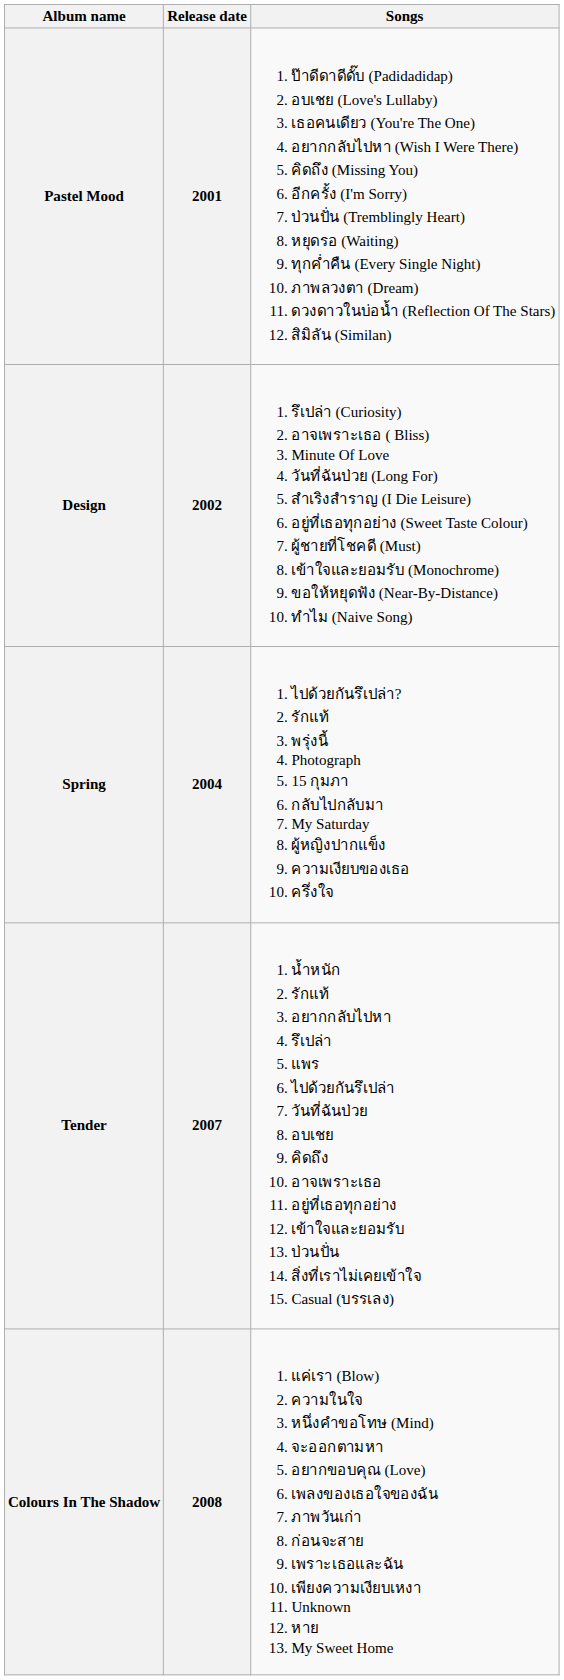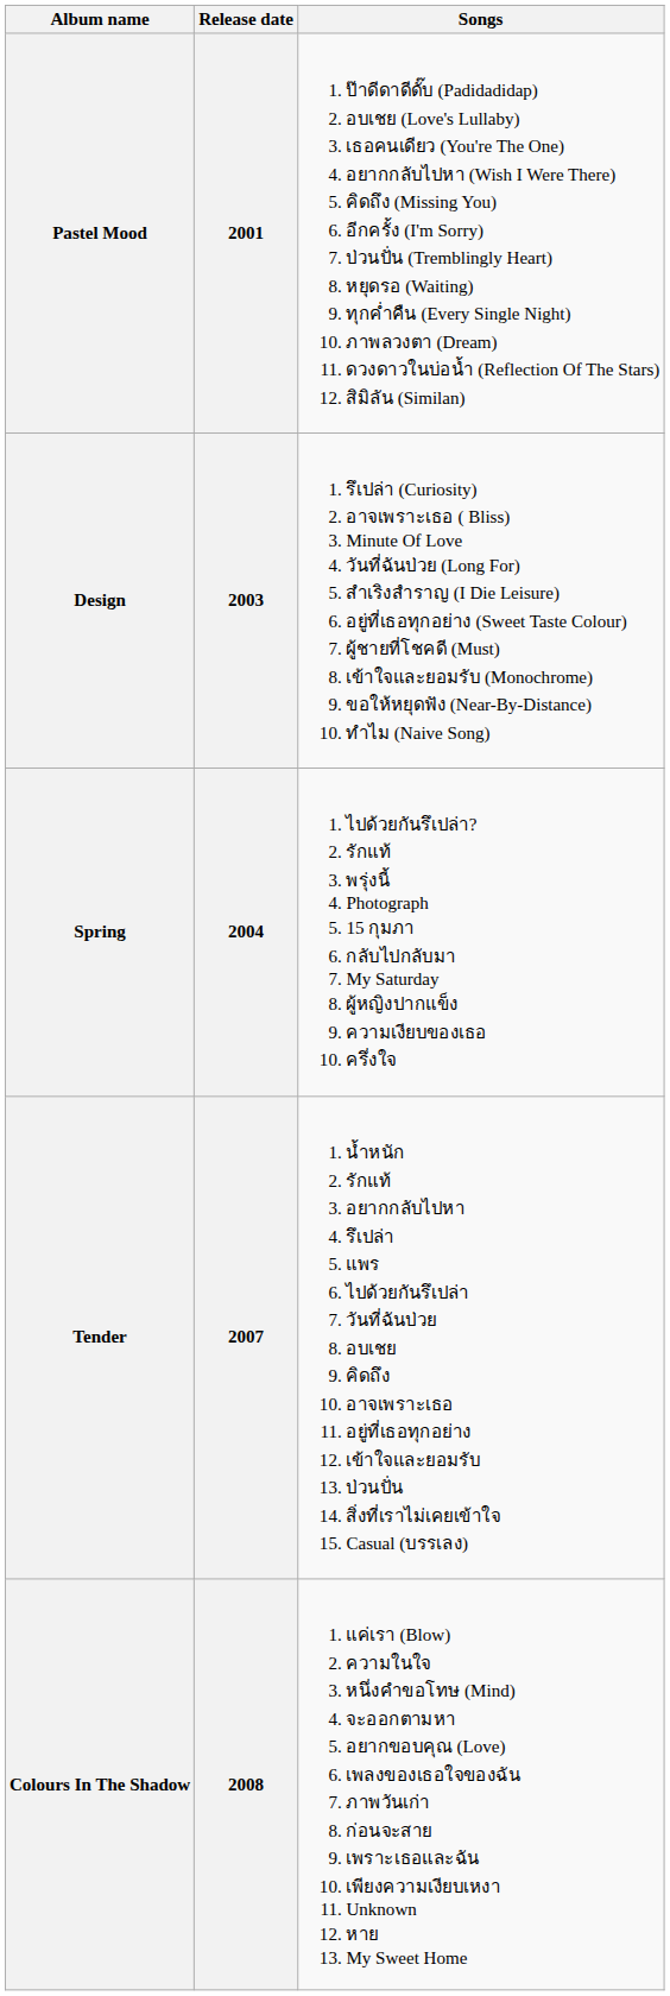Design | Release date: 2002 -> 2003
